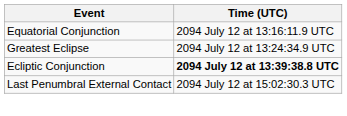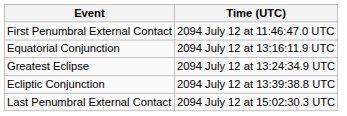+ row: First Penumbral External Contact | 2094 July 12 at 11:46:47.0 UTC
Ecliptic Conjunction | Time (UTC): bold -> normal
